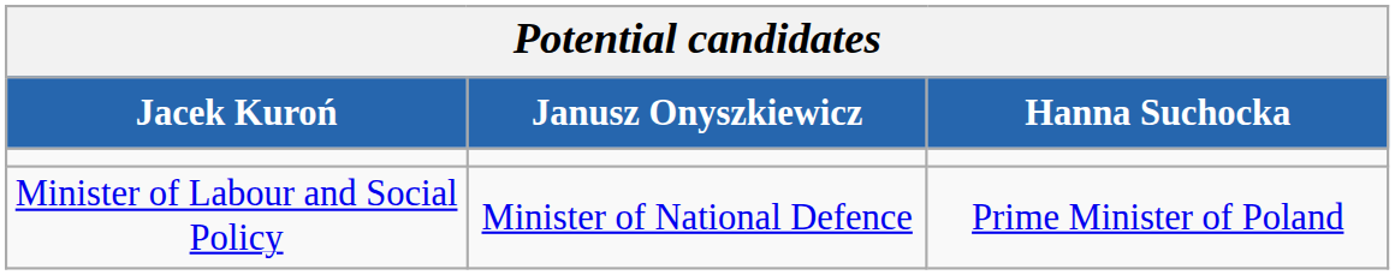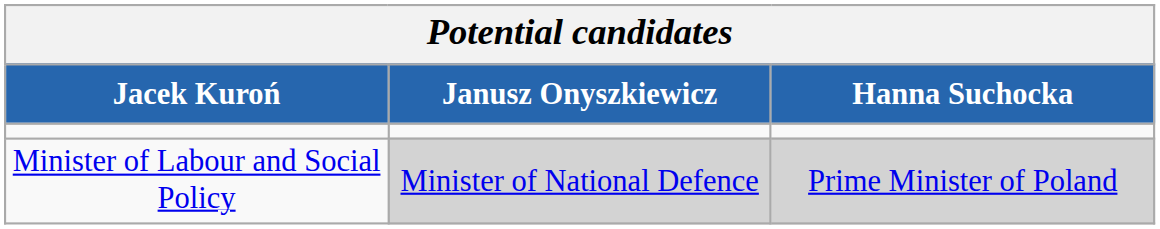Minister of Labour and Social Policy | Janusz Onyszkiewicz: no background -> lightgrey background
Minister of Labour and Social Policy | Hanna Suchocka: no background -> lightgrey background
